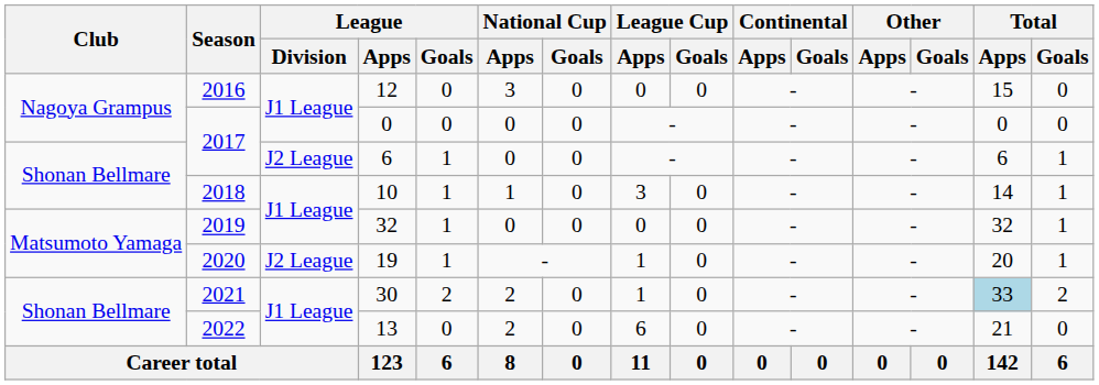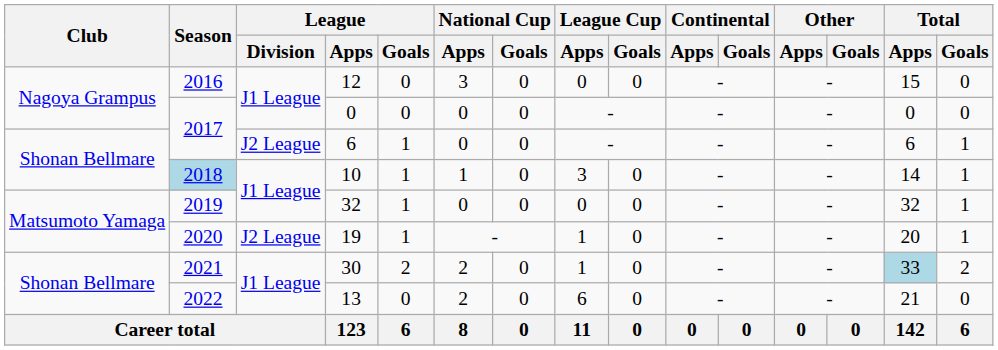10 | Season: no background -> lightblue background
